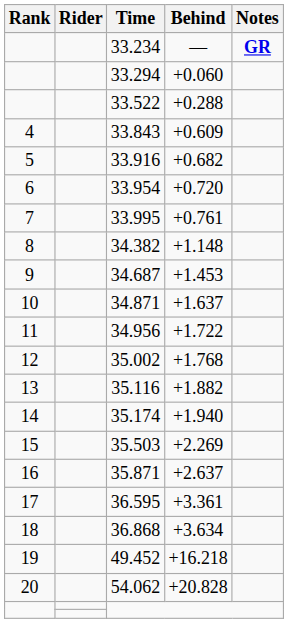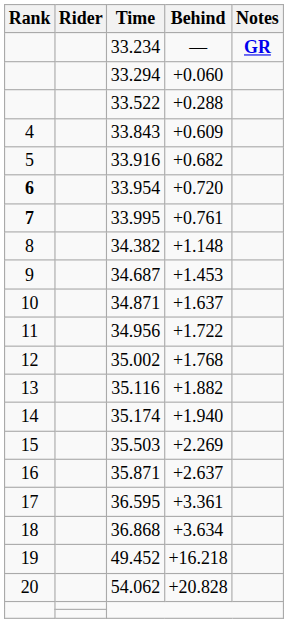33.954 | Rank: normal -> bold
33.995 | Rank: normal -> bold
